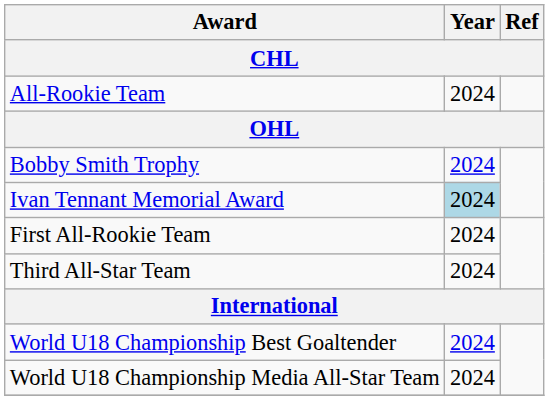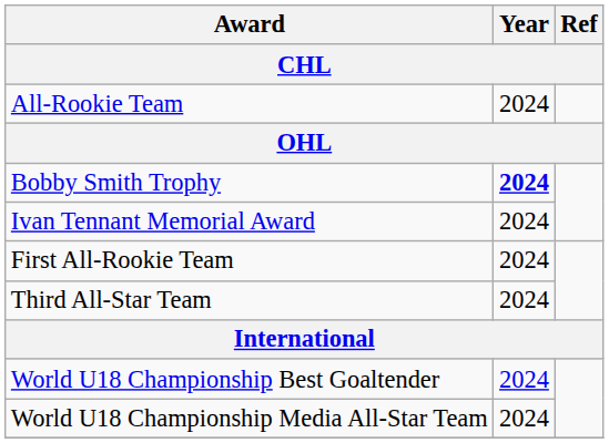Bobby Smith Trophy | Year: normal -> bold
Ivan Tennant Memorial Award | Year: lightblue background -> no background
